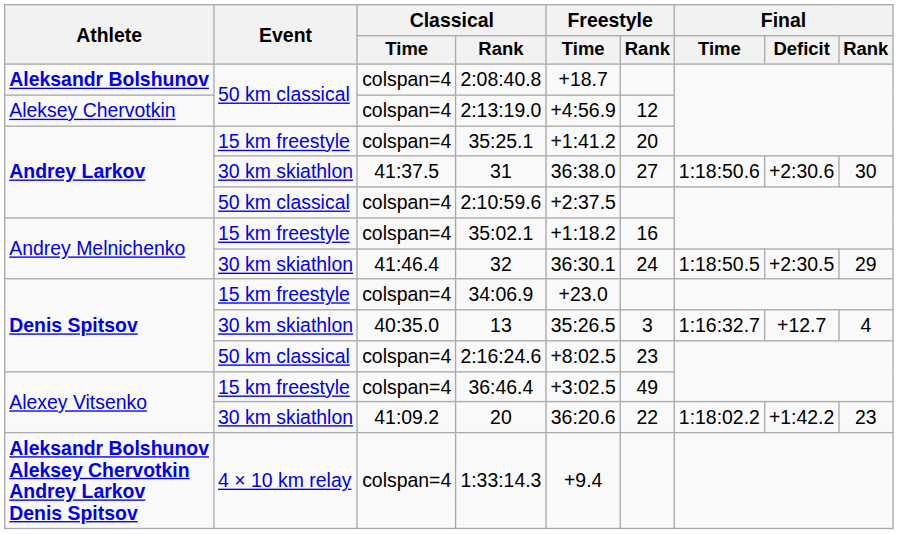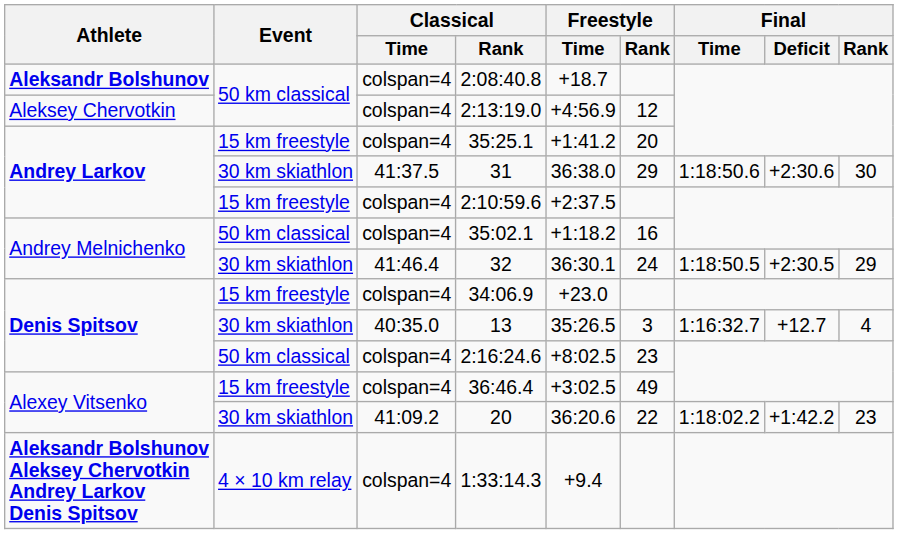31 | Freestyle / Rank: 27 -> 29
2:10:59.6 | Event: 50 km classical -> 15 km freestyle
35:02.1 | Event: 15 km freestyle -> 50 km classical
